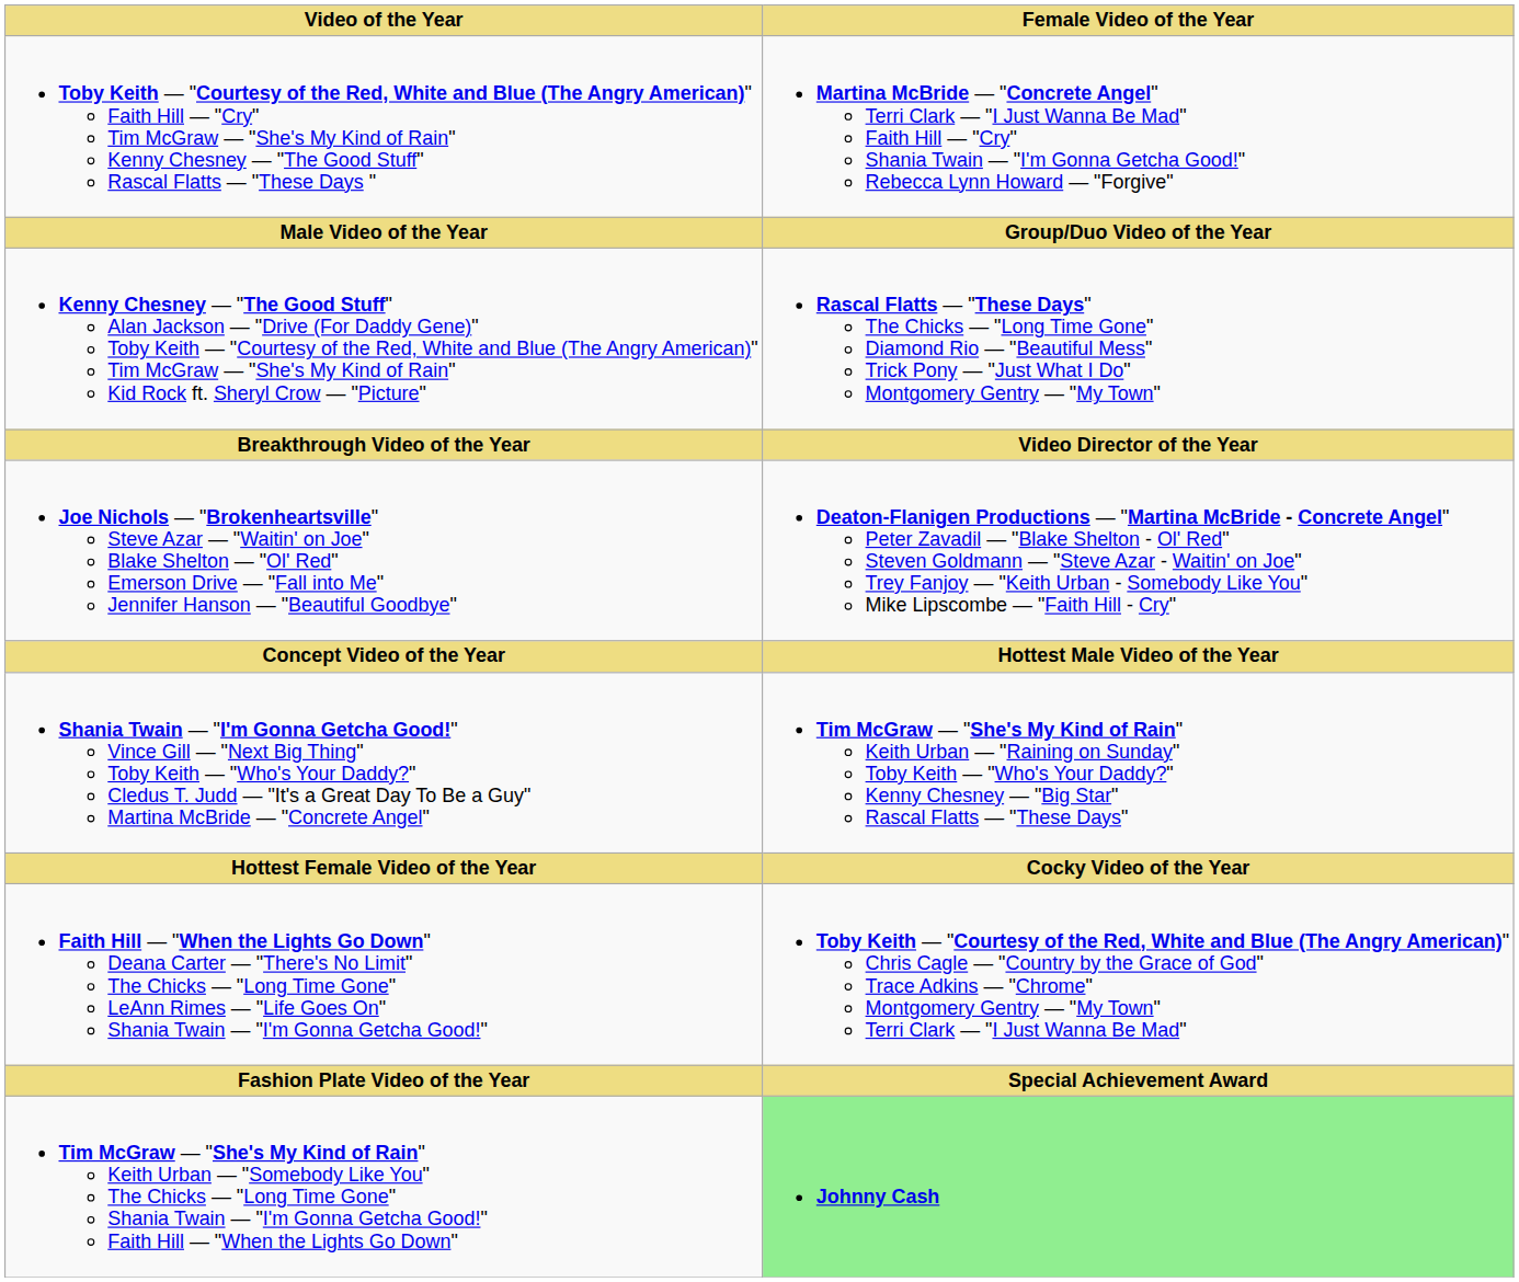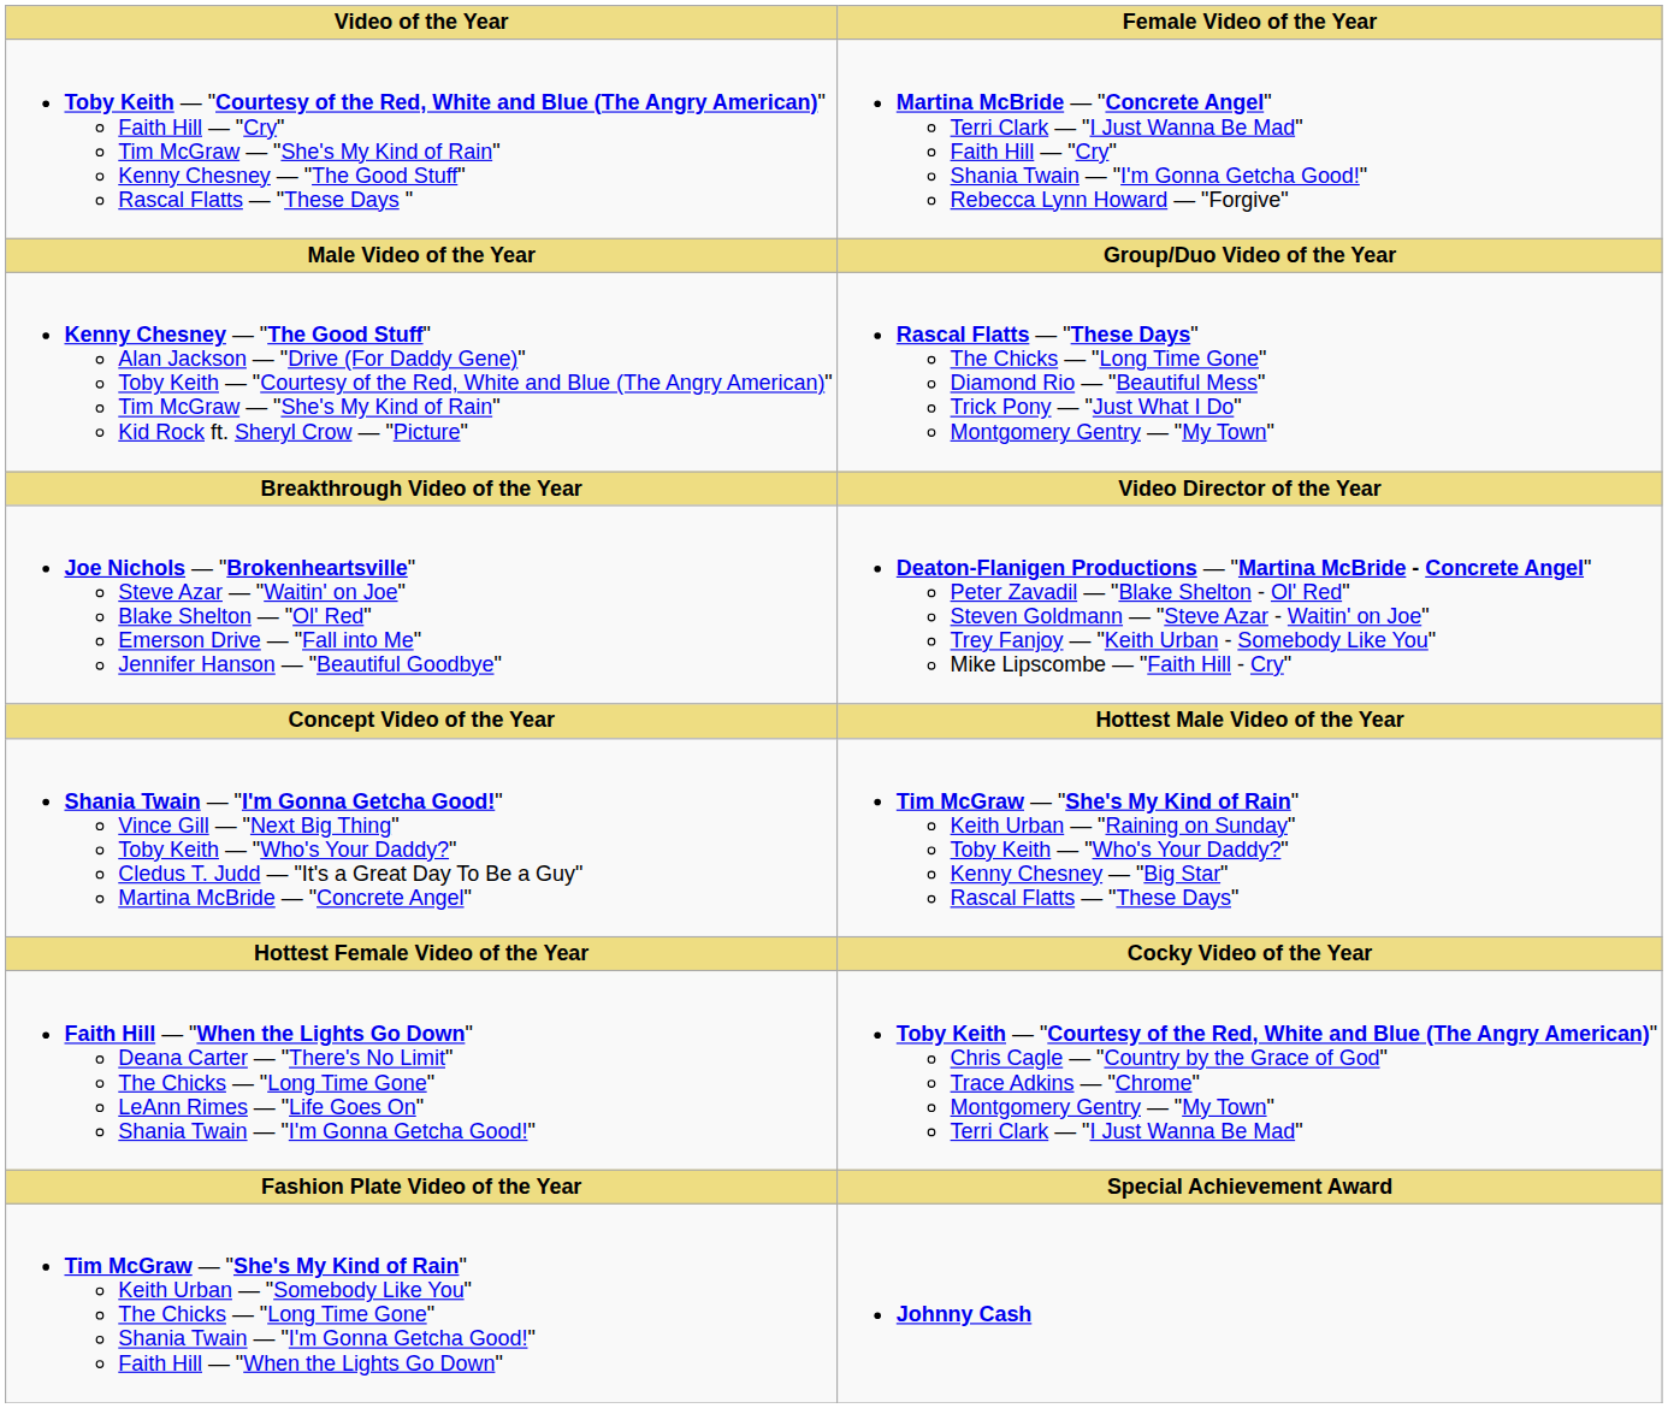row 12 | Female Video of the Year: lightgreen background -> no background
